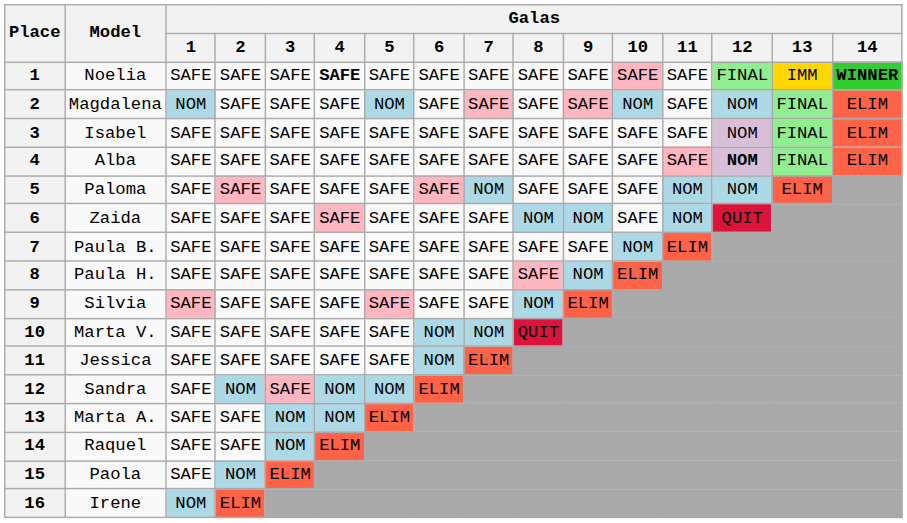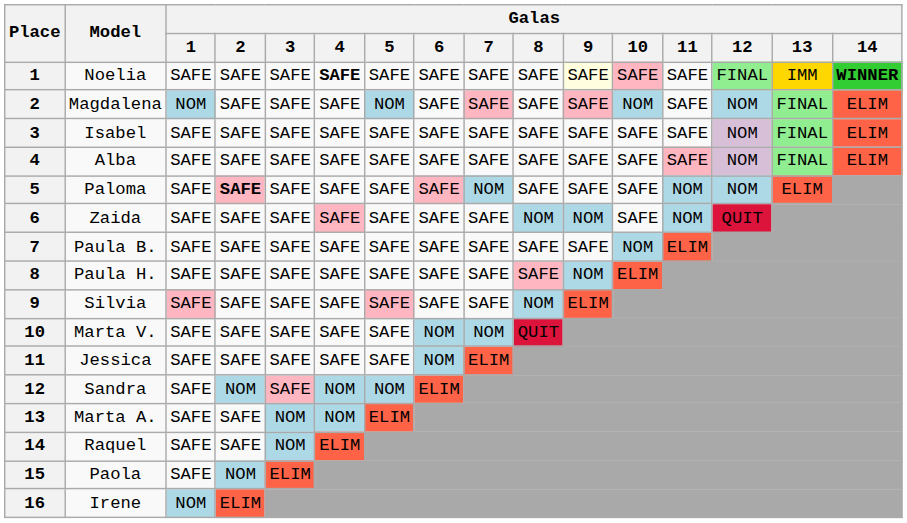Noelia | Galas / 9: no background -> lightyellow background
Alba | Galas / 12: bold -> normal
Paloma | Galas / 2: normal -> bold
